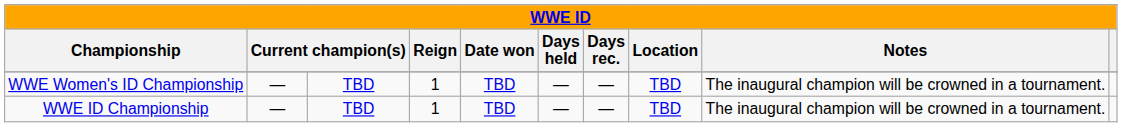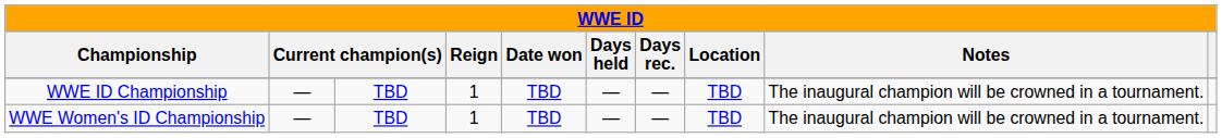rows swapped: WWE ID Championship <-> WWE Women's ID Championship
